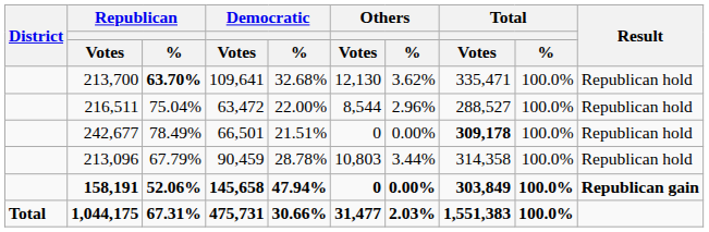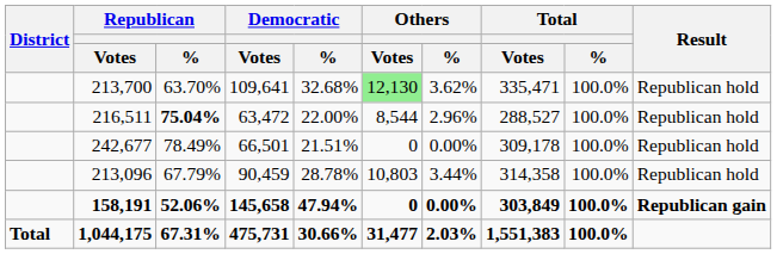213,700 | Republican / %: bold -> normal
213,700 | Others / Votes: no background -> lightgreen background
216,511 | Republican / %: normal -> bold
242,677 | Total / Votes: bold -> normal
